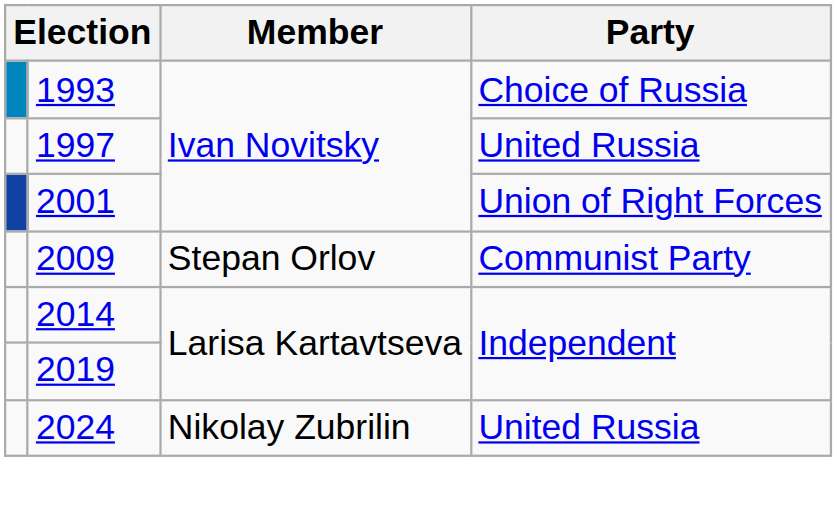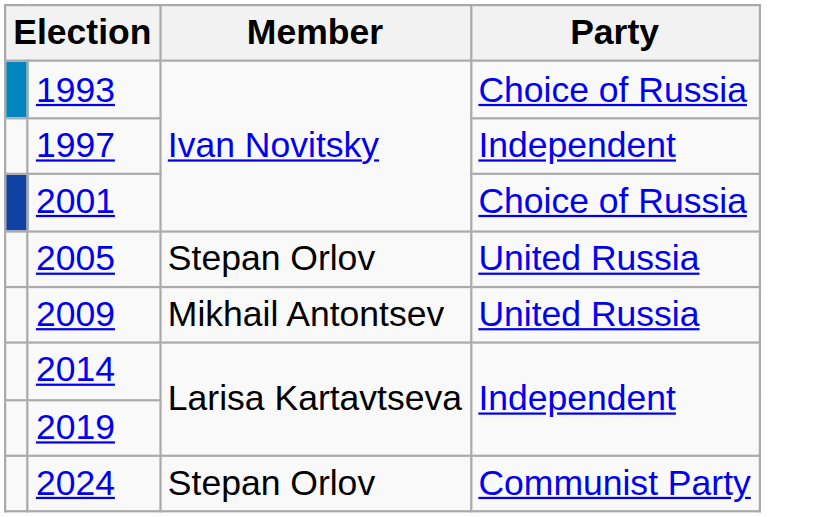1997 | Party: United Russia -> Independent
2001 | Party: Union of Right Forces -> Choice of Russia
+ row: 2005 | Stepan Orlov | United Russia
2009 | Member: Stepan Orlov -> Mikhail Antontsev
2009 | Party: Communist Party -> United Russia
2024 | Member: Nikolay Zubrilin -> Stepan Orlov
2024 | Party: United Russia -> Communist Party
